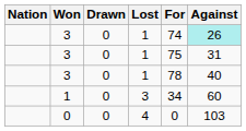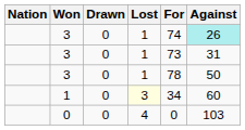row 3 | For: 75 -> 73
row 4 | Against: 40 -> 50
row 5 | Lost: no background -> lightyellow background
